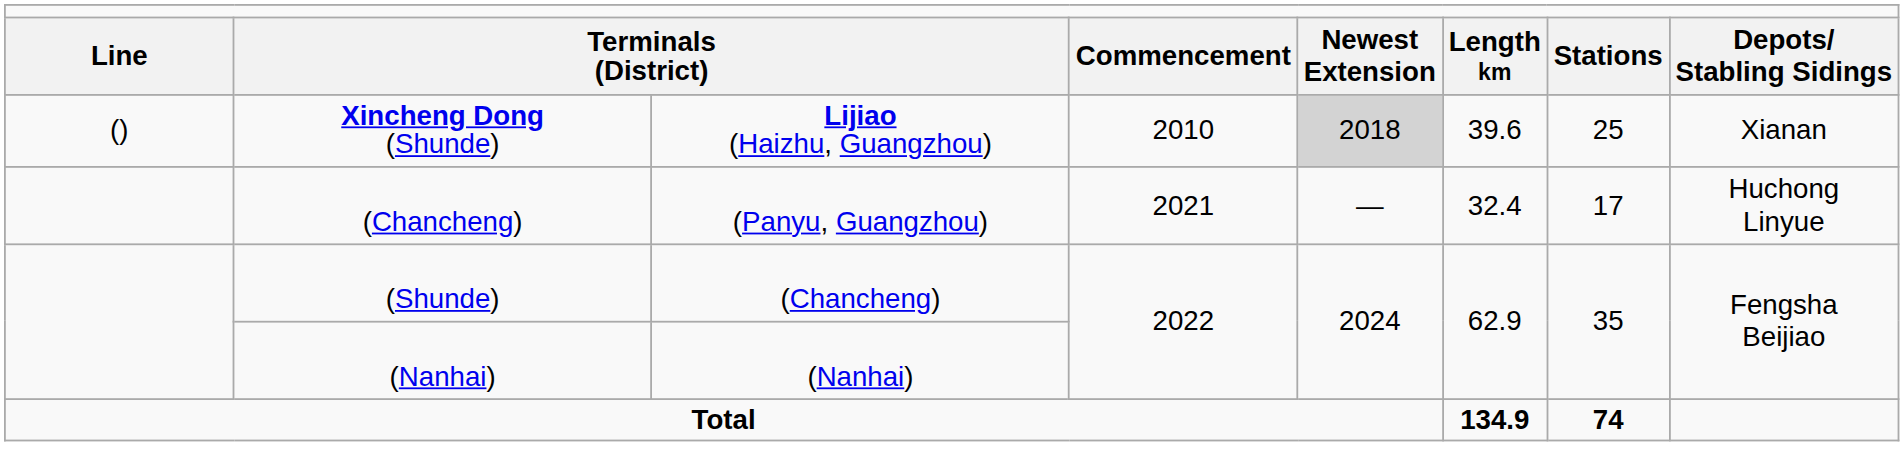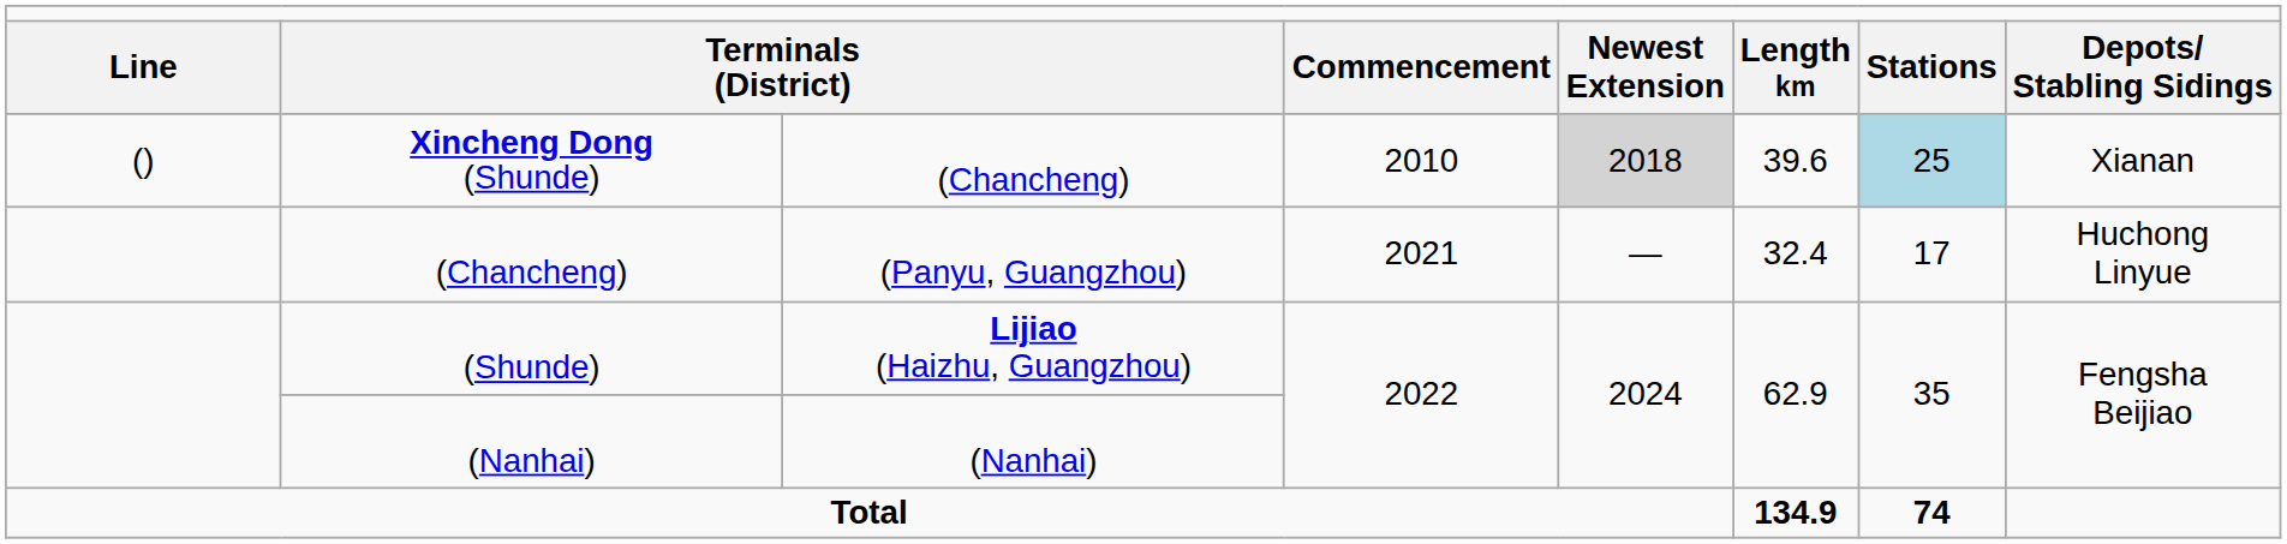Xincheng Dong (Shunde) | column 3: Lijiao (Haizhu, Guangzhou) -> (Chancheng)
Xincheng Dong (Shunde) | column 7: no background -> lightblue background
(Shunde) | column 3: (Chancheng) -> Lijiao (Haizhu, Guangzhou)
